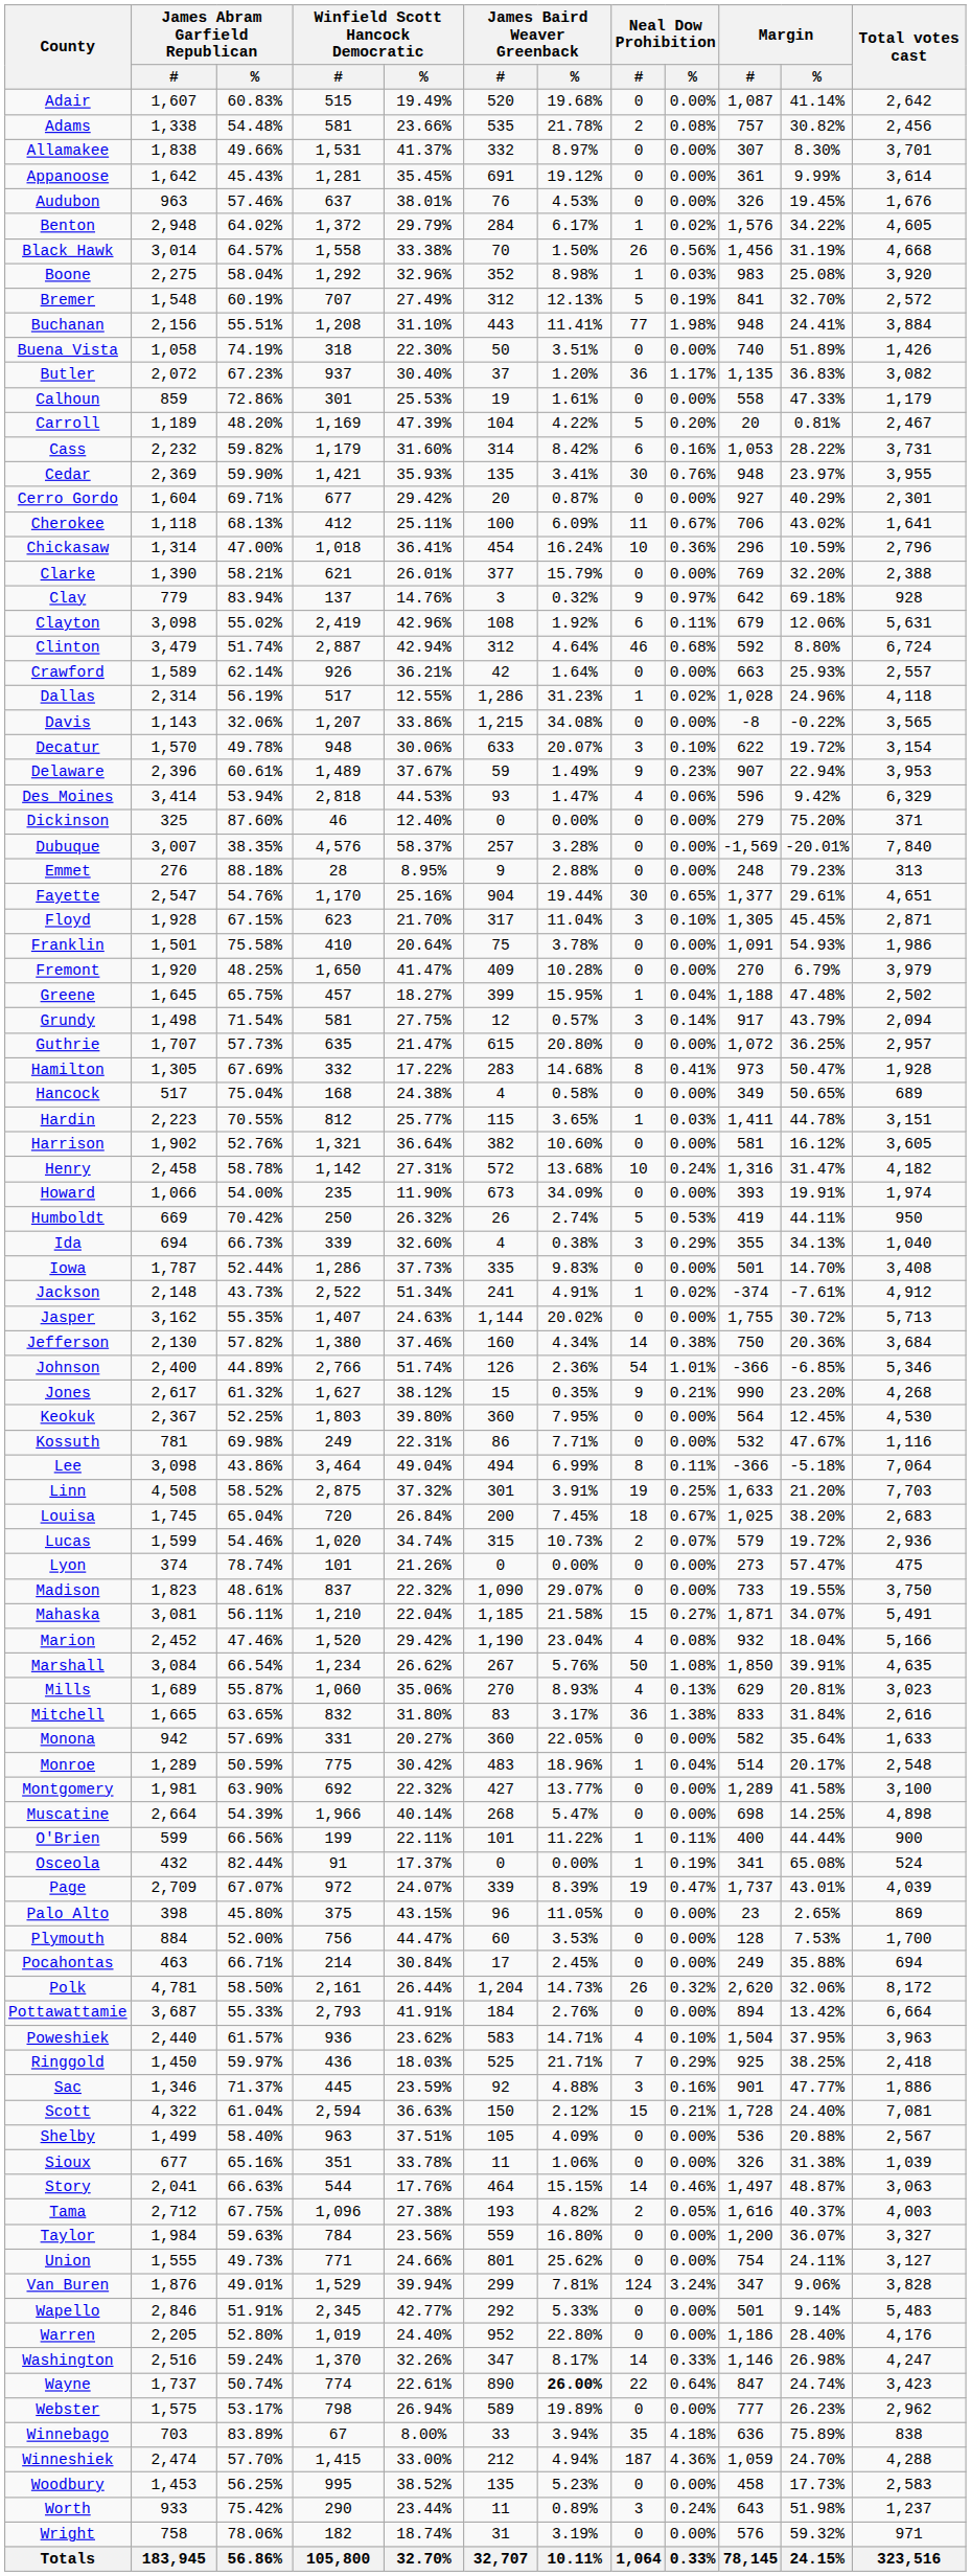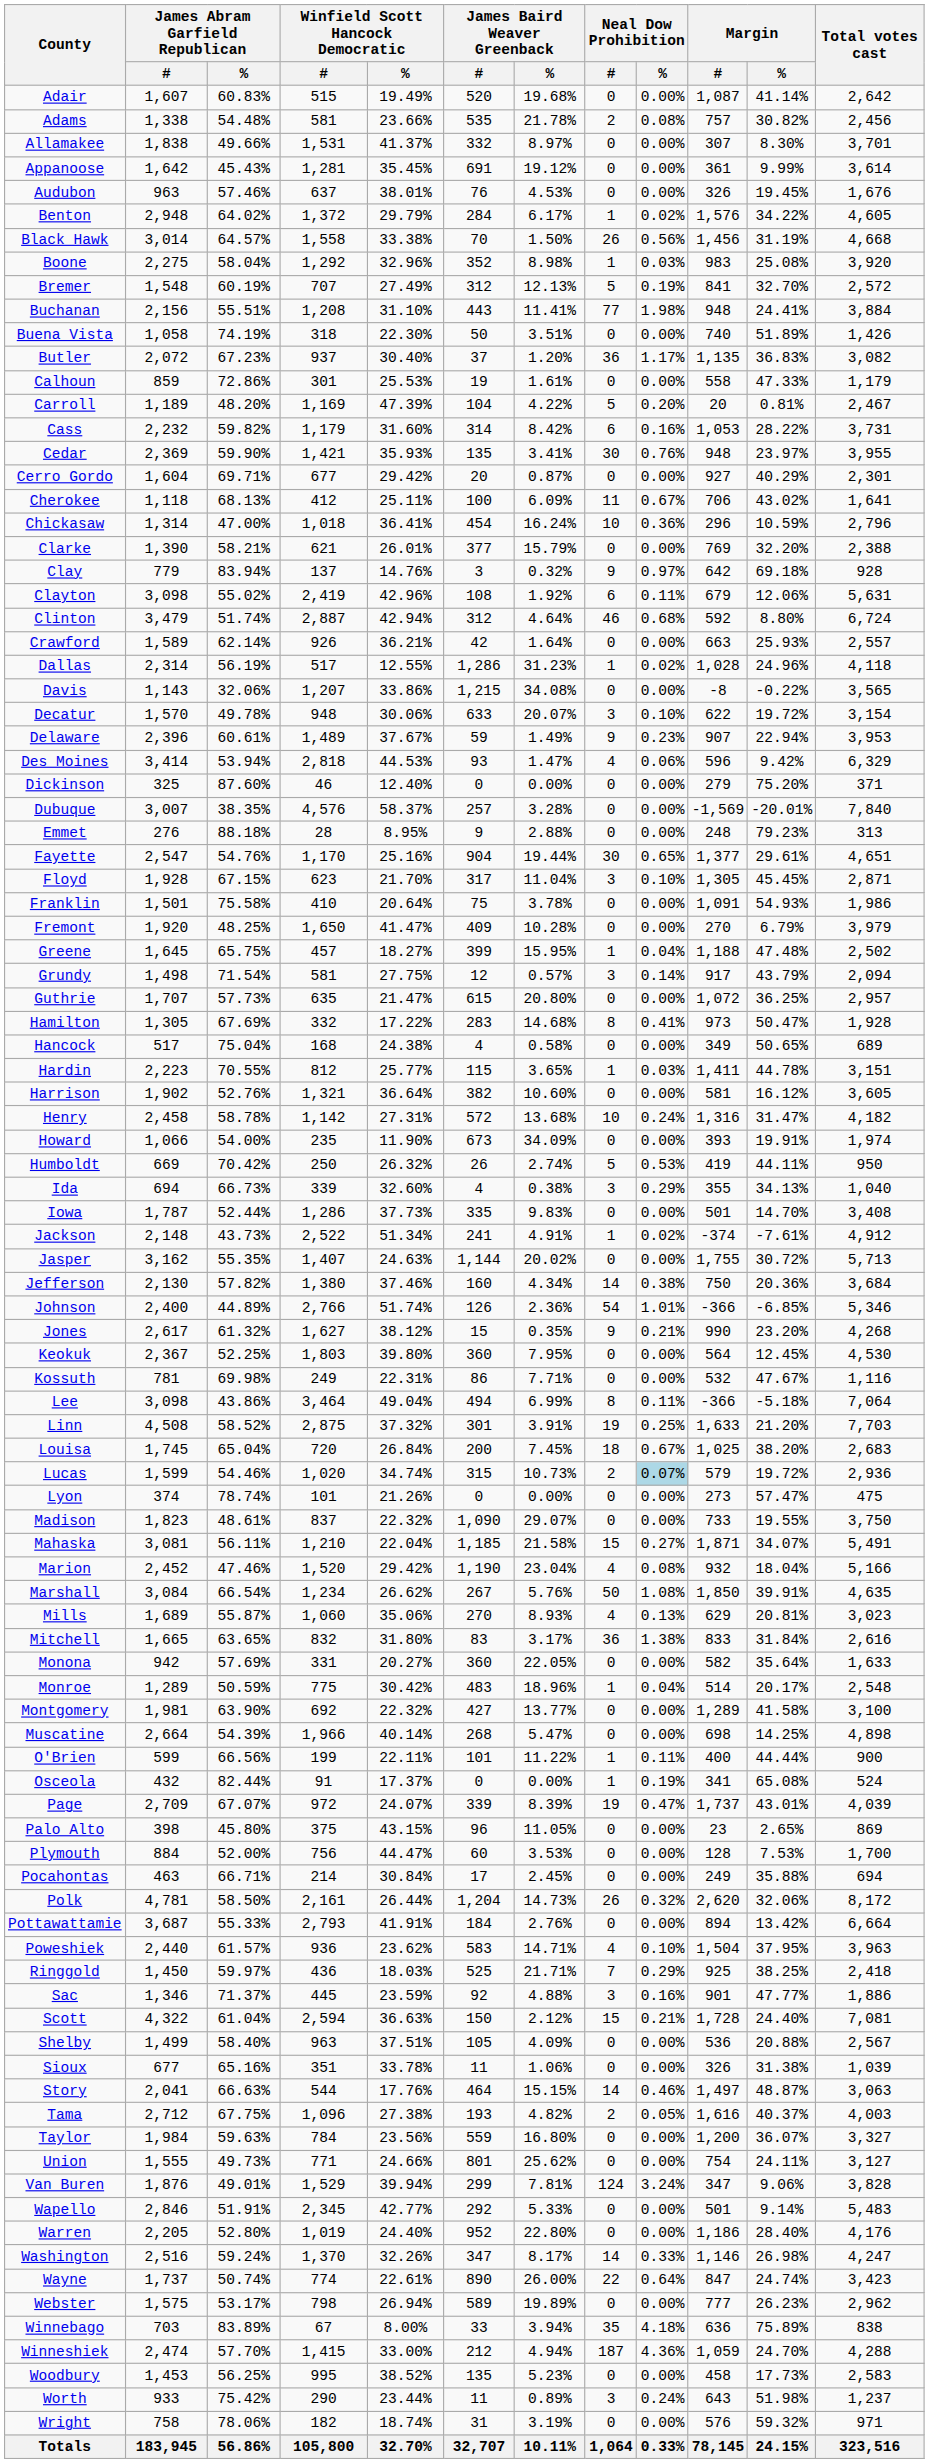Lucas | Neal Dow Prohibition / %: no background -> lightblue background
Wayne | James Baird Weaver Greenback / %: bold -> normal
